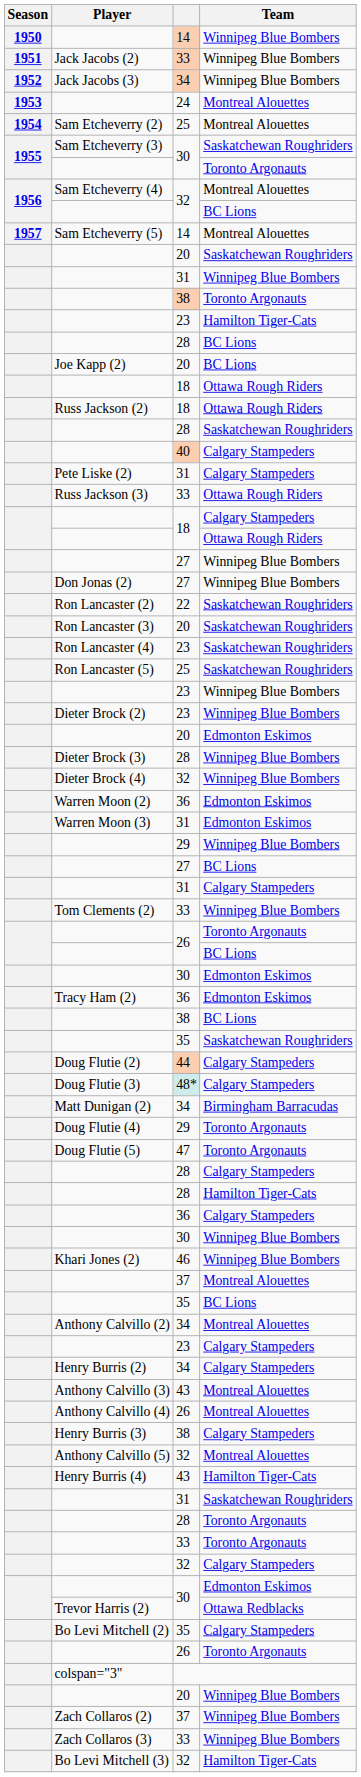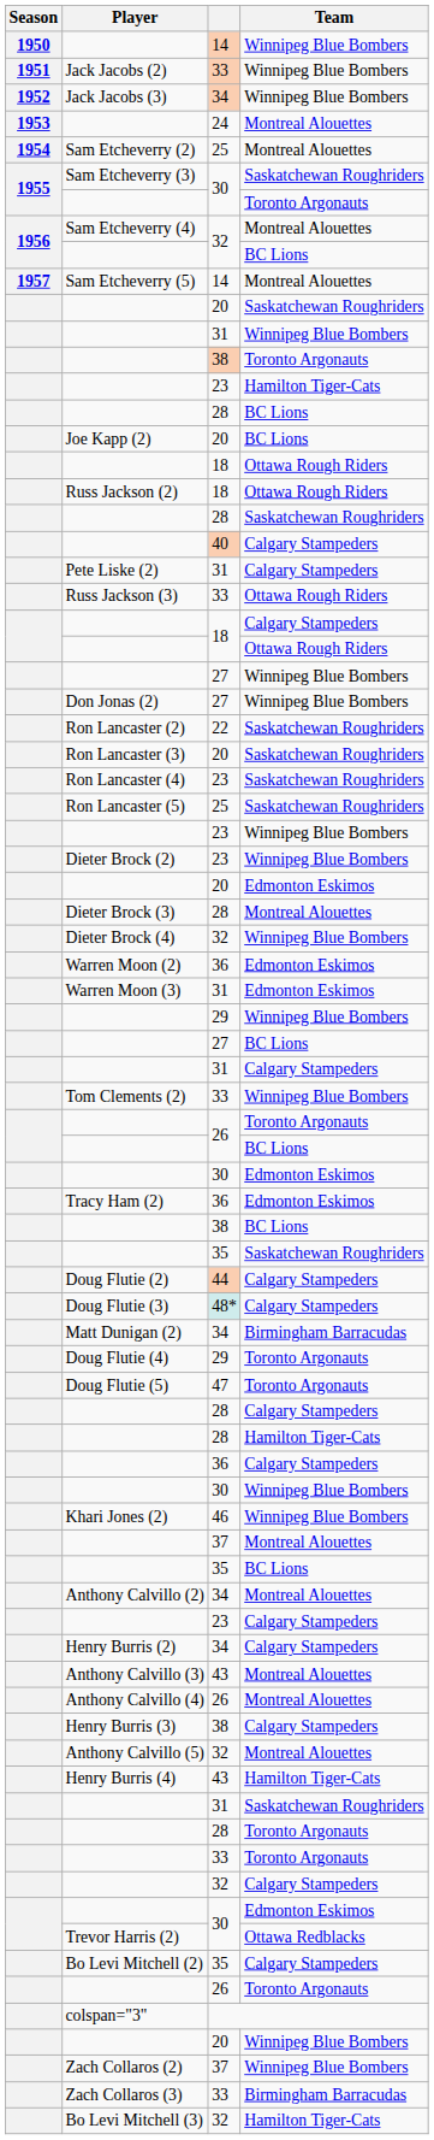Dieter Brock (3) | Team: Winnipeg Blue Bombers -> Montreal Alouettes
Zach Collaros (3) | Team: Winnipeg Blue Bombers -> Birmingham Barracudas
